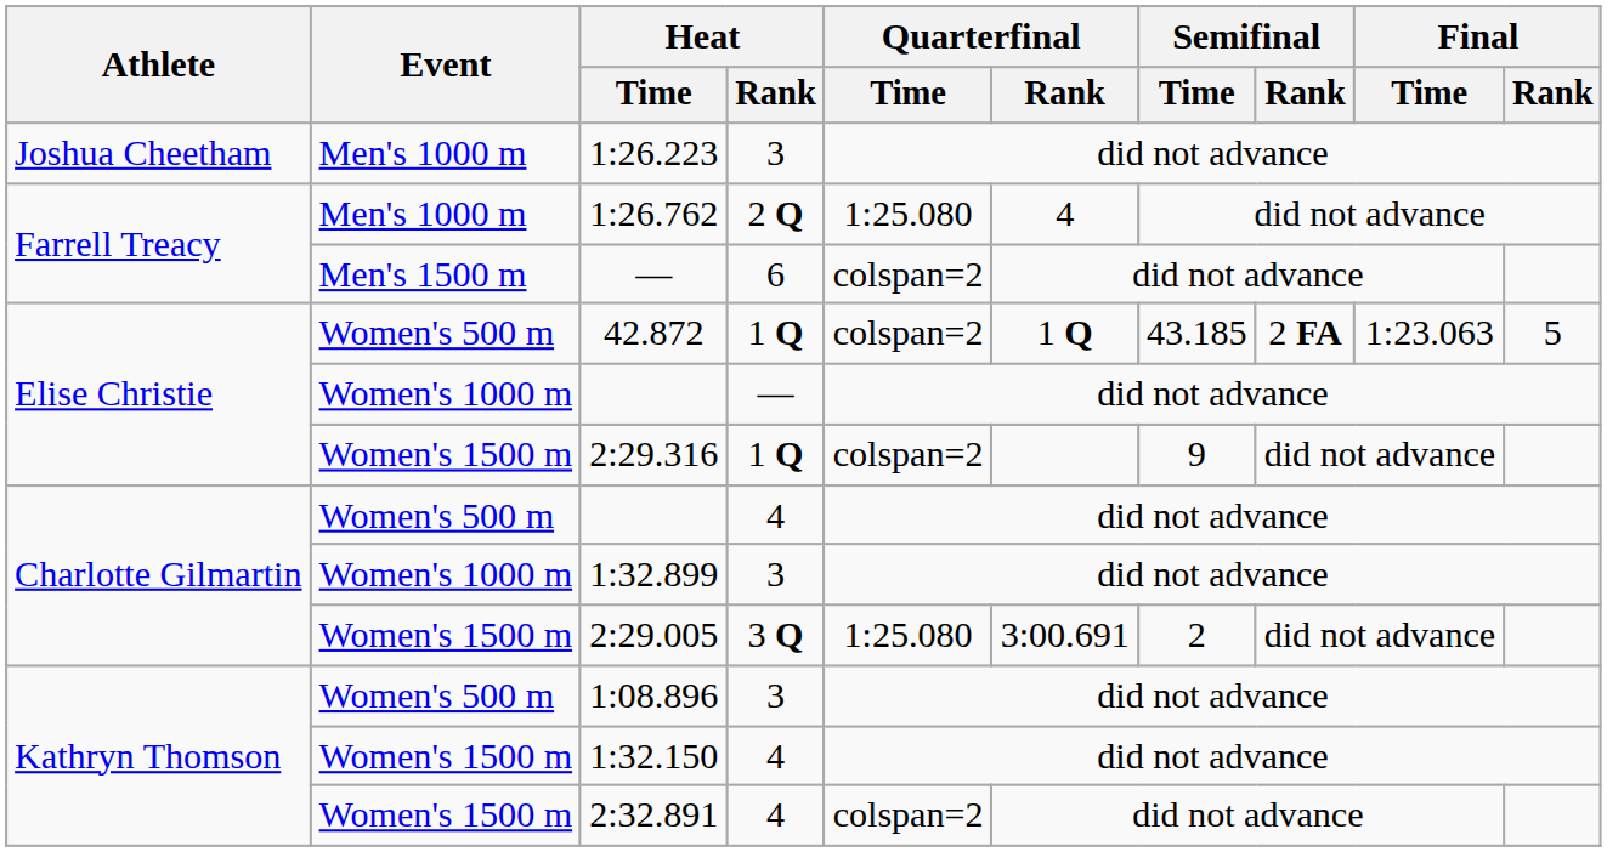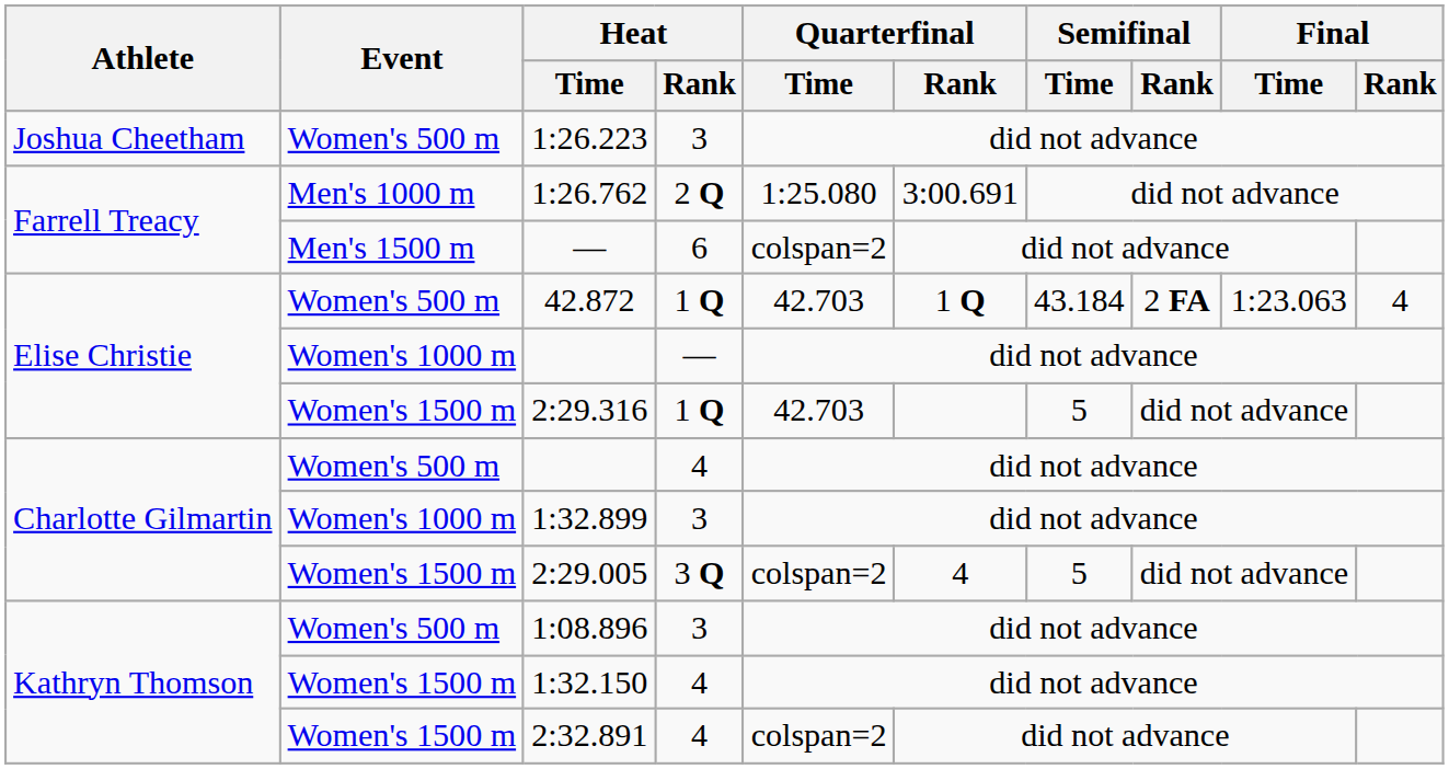1:26.223 | Event: Men's 1000 m -> Women's 500 m
1:26.762 | Quarterfinal / Rank: 4 -> 3:00.691
42.872 | Quarterfinal / Time: colspan=2 -> 42.703
42.872 | Semifinal / Time: 43.185 -> 43.184
42.872 | Final / Rank: 5 -> 4
2:29.316 | Quarterfinal / Time: colspan=2 -> 42.703
2:29.316 | Semifinal / Time: 9 -> 5
2:29.005 | Quarterfinal / Time: 1:25.080 -> colspan=2
2:29.005 | Quarterfinal / Rank: 3:00.691 -> 4
2:29.005 | Semifinal / Time: 2 -> 5
